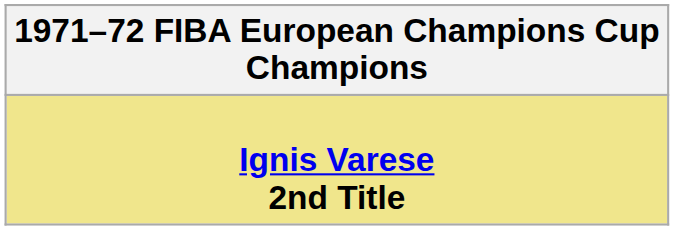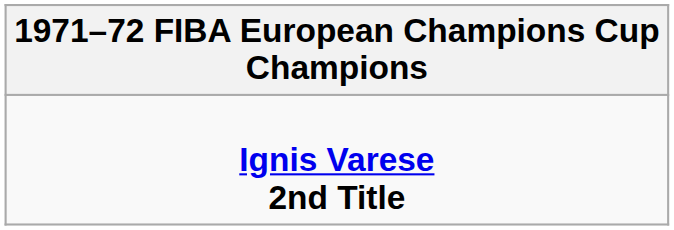row 2 | column 1: khaki background -> no background
